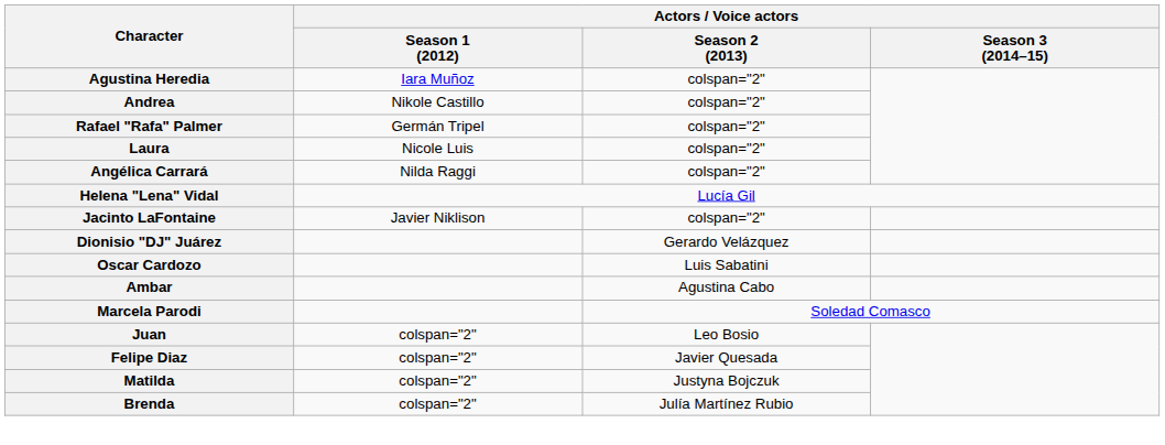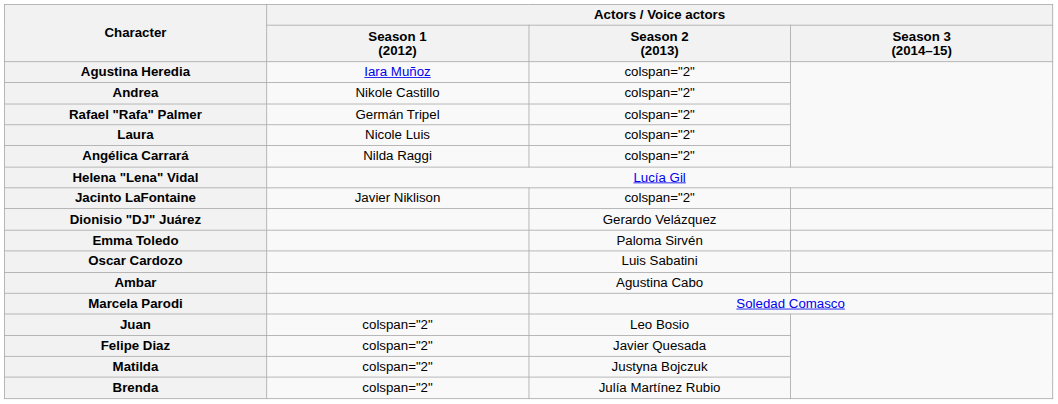+ row: Emma Toledo | Paloma Sirvén
